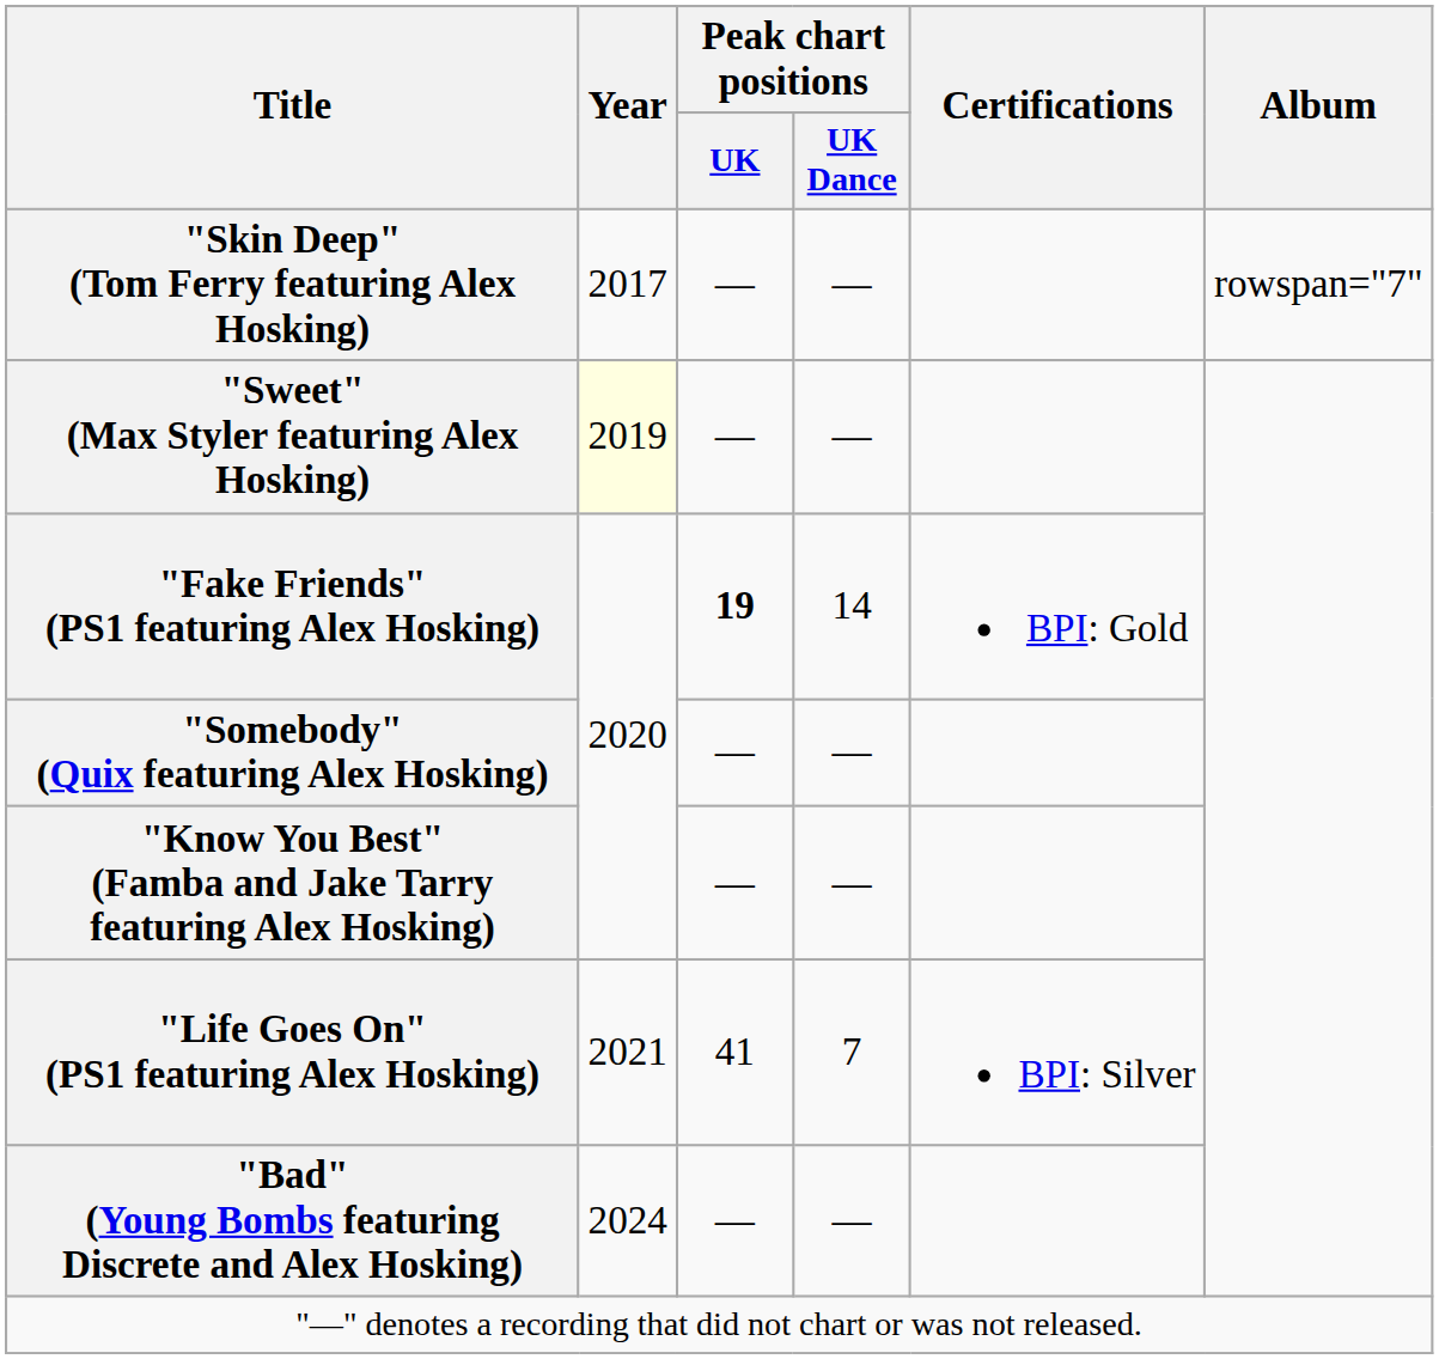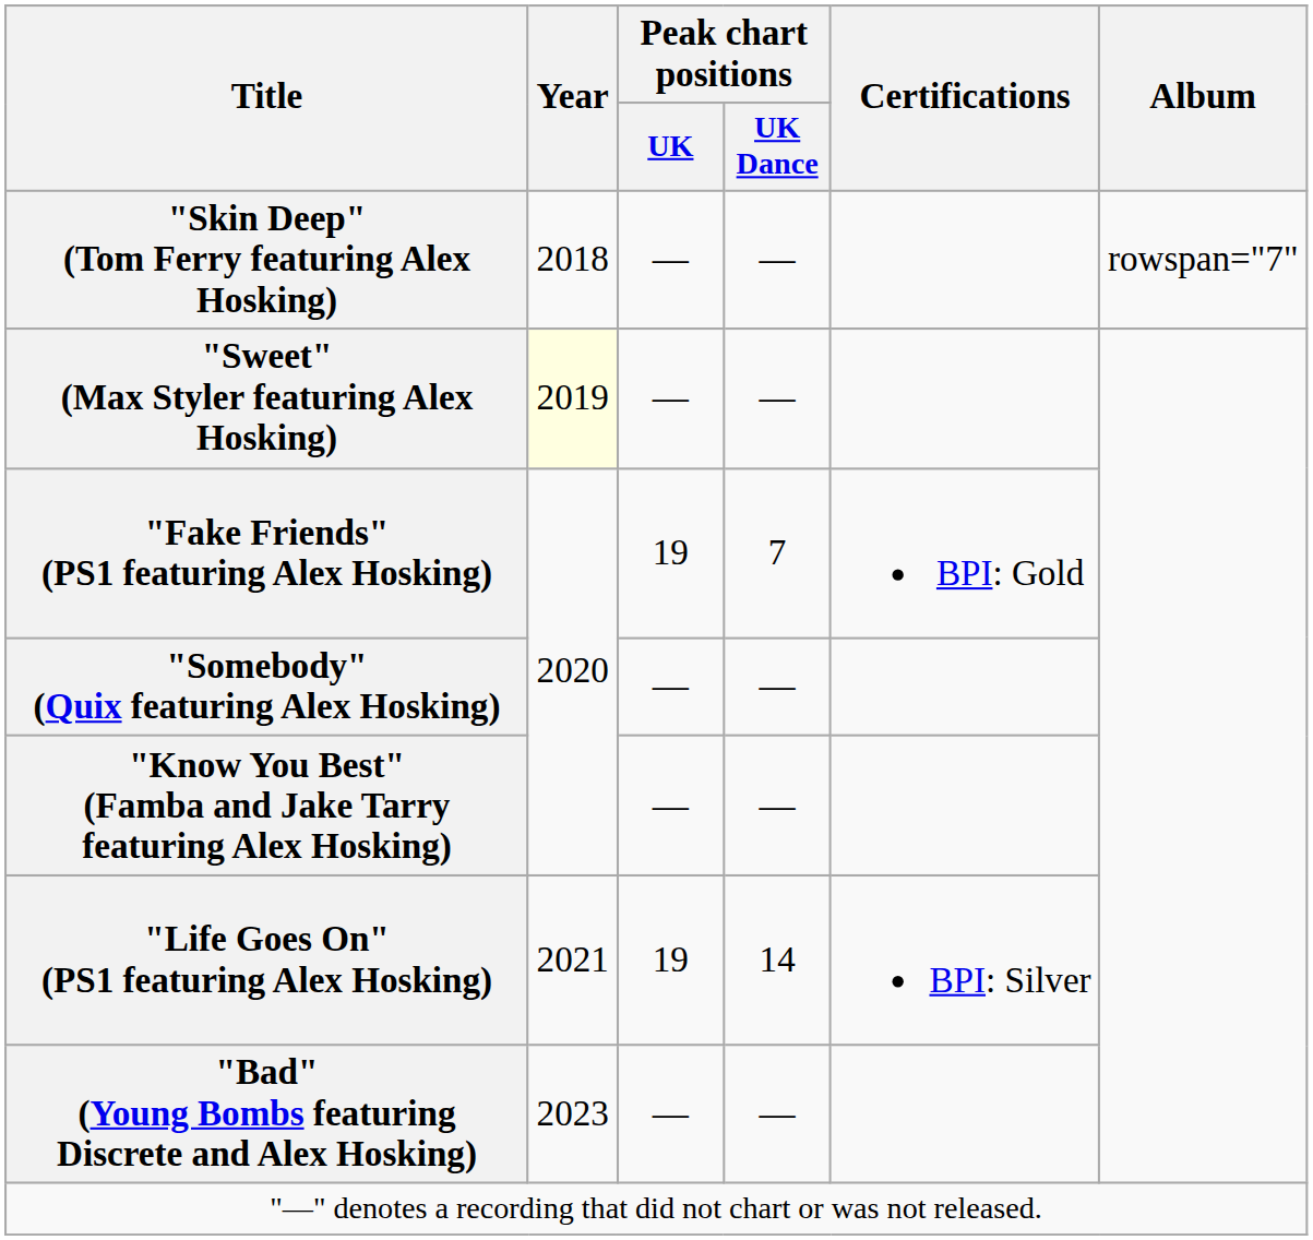"Skin Deep" (Tom Ferry featuring Alex Hosking) | Year: 2017 -> 2018
"Fake Friends" (PS1 featuring Alex Hosking) | Peak chart positions / UK: bold -> normal
"Fake Friends" (PS1 featuring Alex Hosking) | Peak chart positions / UK Dance: 14 -> 7
"Life Goes On" (PS1 featuring Alex Hosking) | Peak chart positions / UK: 41 -> 19
"Life Goes On" (PS1 featuring Alex Hosking) | Peak chart positions / UK Dance: 7 -> 14
"Bad" (Young Bombs featuring Discrete and Alex Hosking) | Year: 2024 -> 2023
